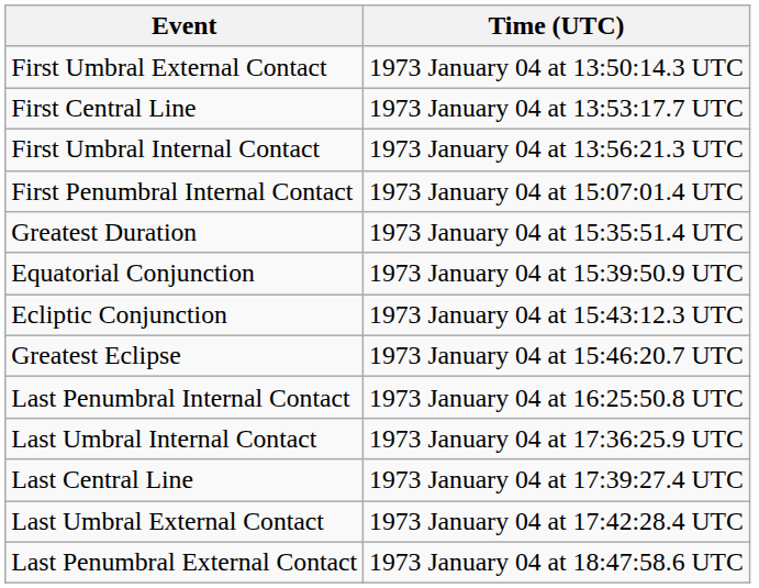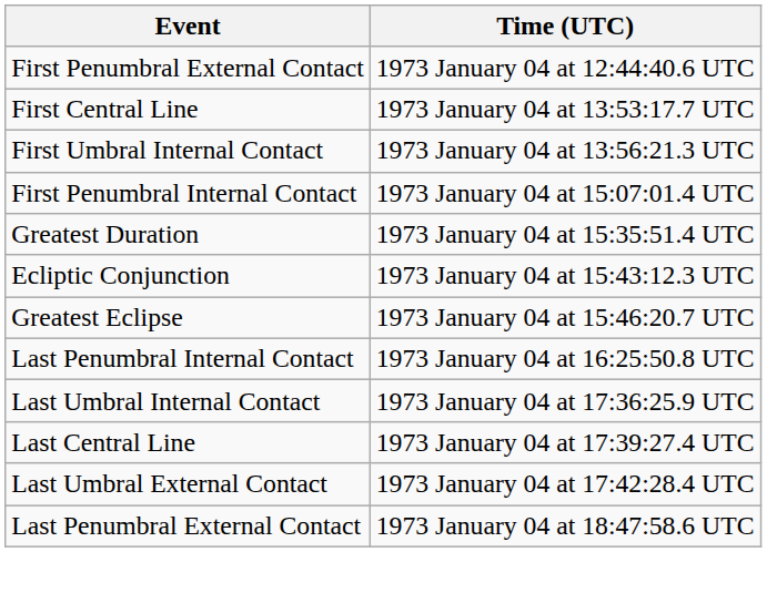+ row: First Penumbral External Contact | 1973 January 04 at 12:44:40.6 UTC
- row: First Umbral External Contact | 1973 January 04 at 13:50:14.3 UTC
- row: Equatorial Conjunction | 1973 January 04 at 15:39:50.9 UTC
